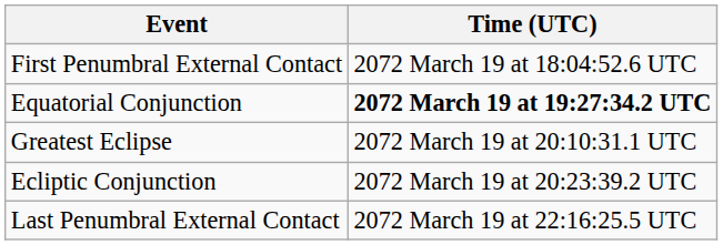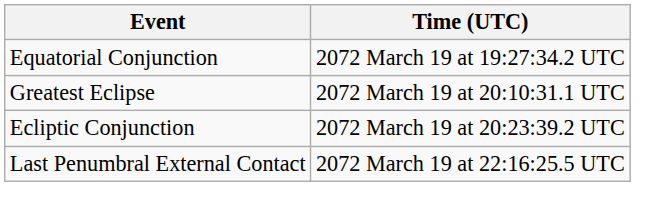- row: First Penumbral External Contact | 2072 March 19 at 18:04:52.6 UTC
Equatorial Conjunction | Time (UTC): bold -> normal
